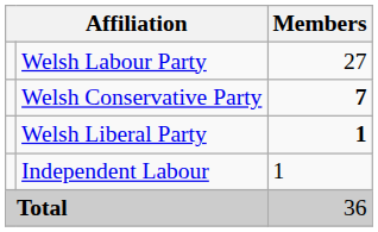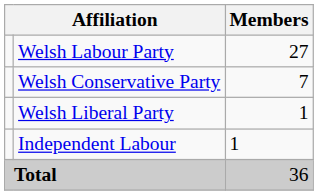Welsh Conservative Party | Members: bold -> normal
Welsh Liberal Party | Members: bold -> normal
